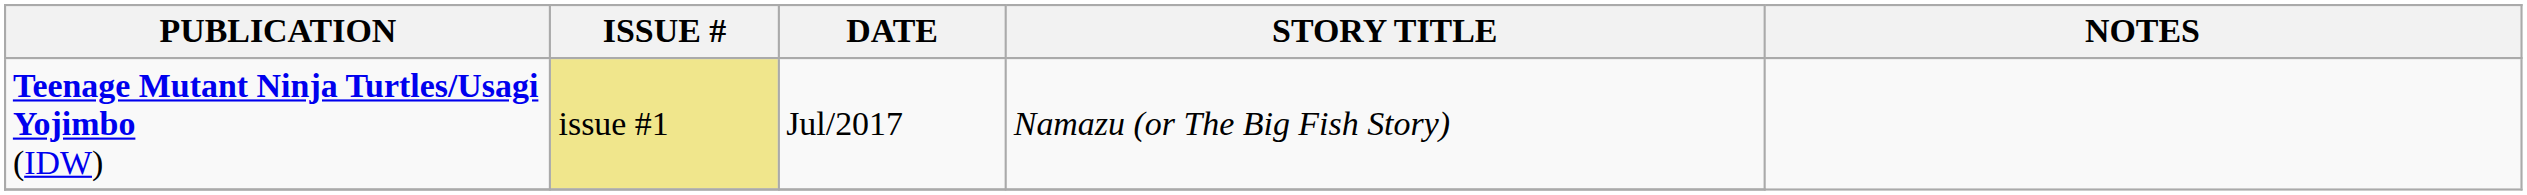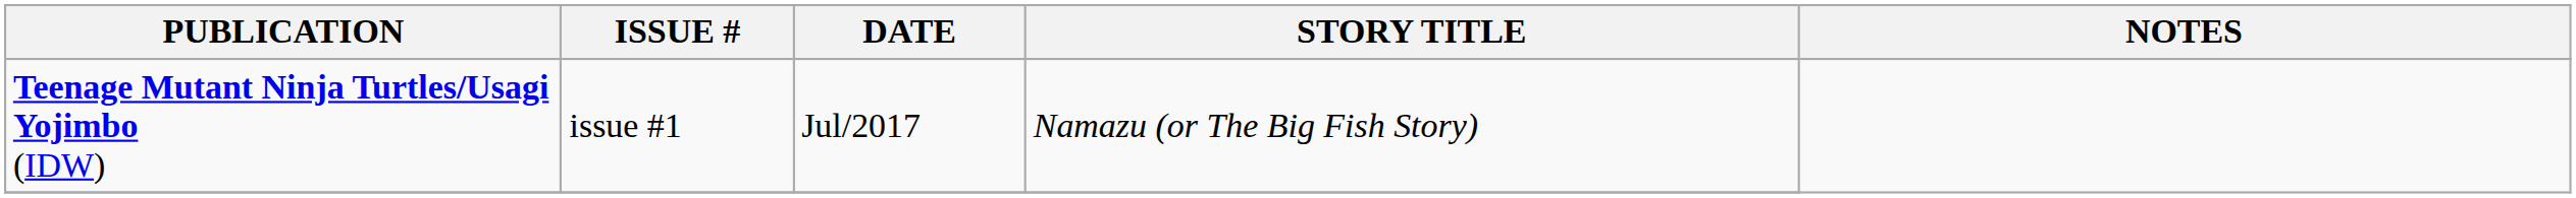Teenage Mutant Ninja Turtles/Usagi Yojimbo (IDW) | ISSUE #: khaki background -> no background
